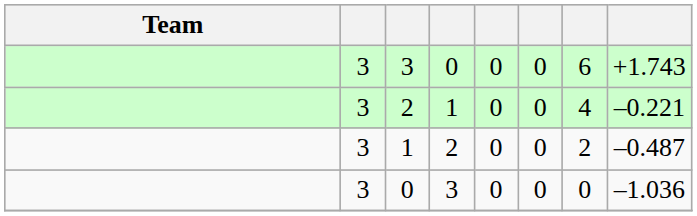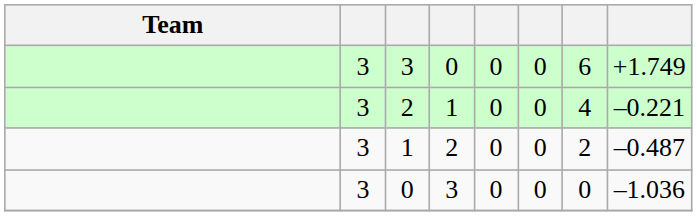row 2 | column 8: +1.743 -> +1.749
